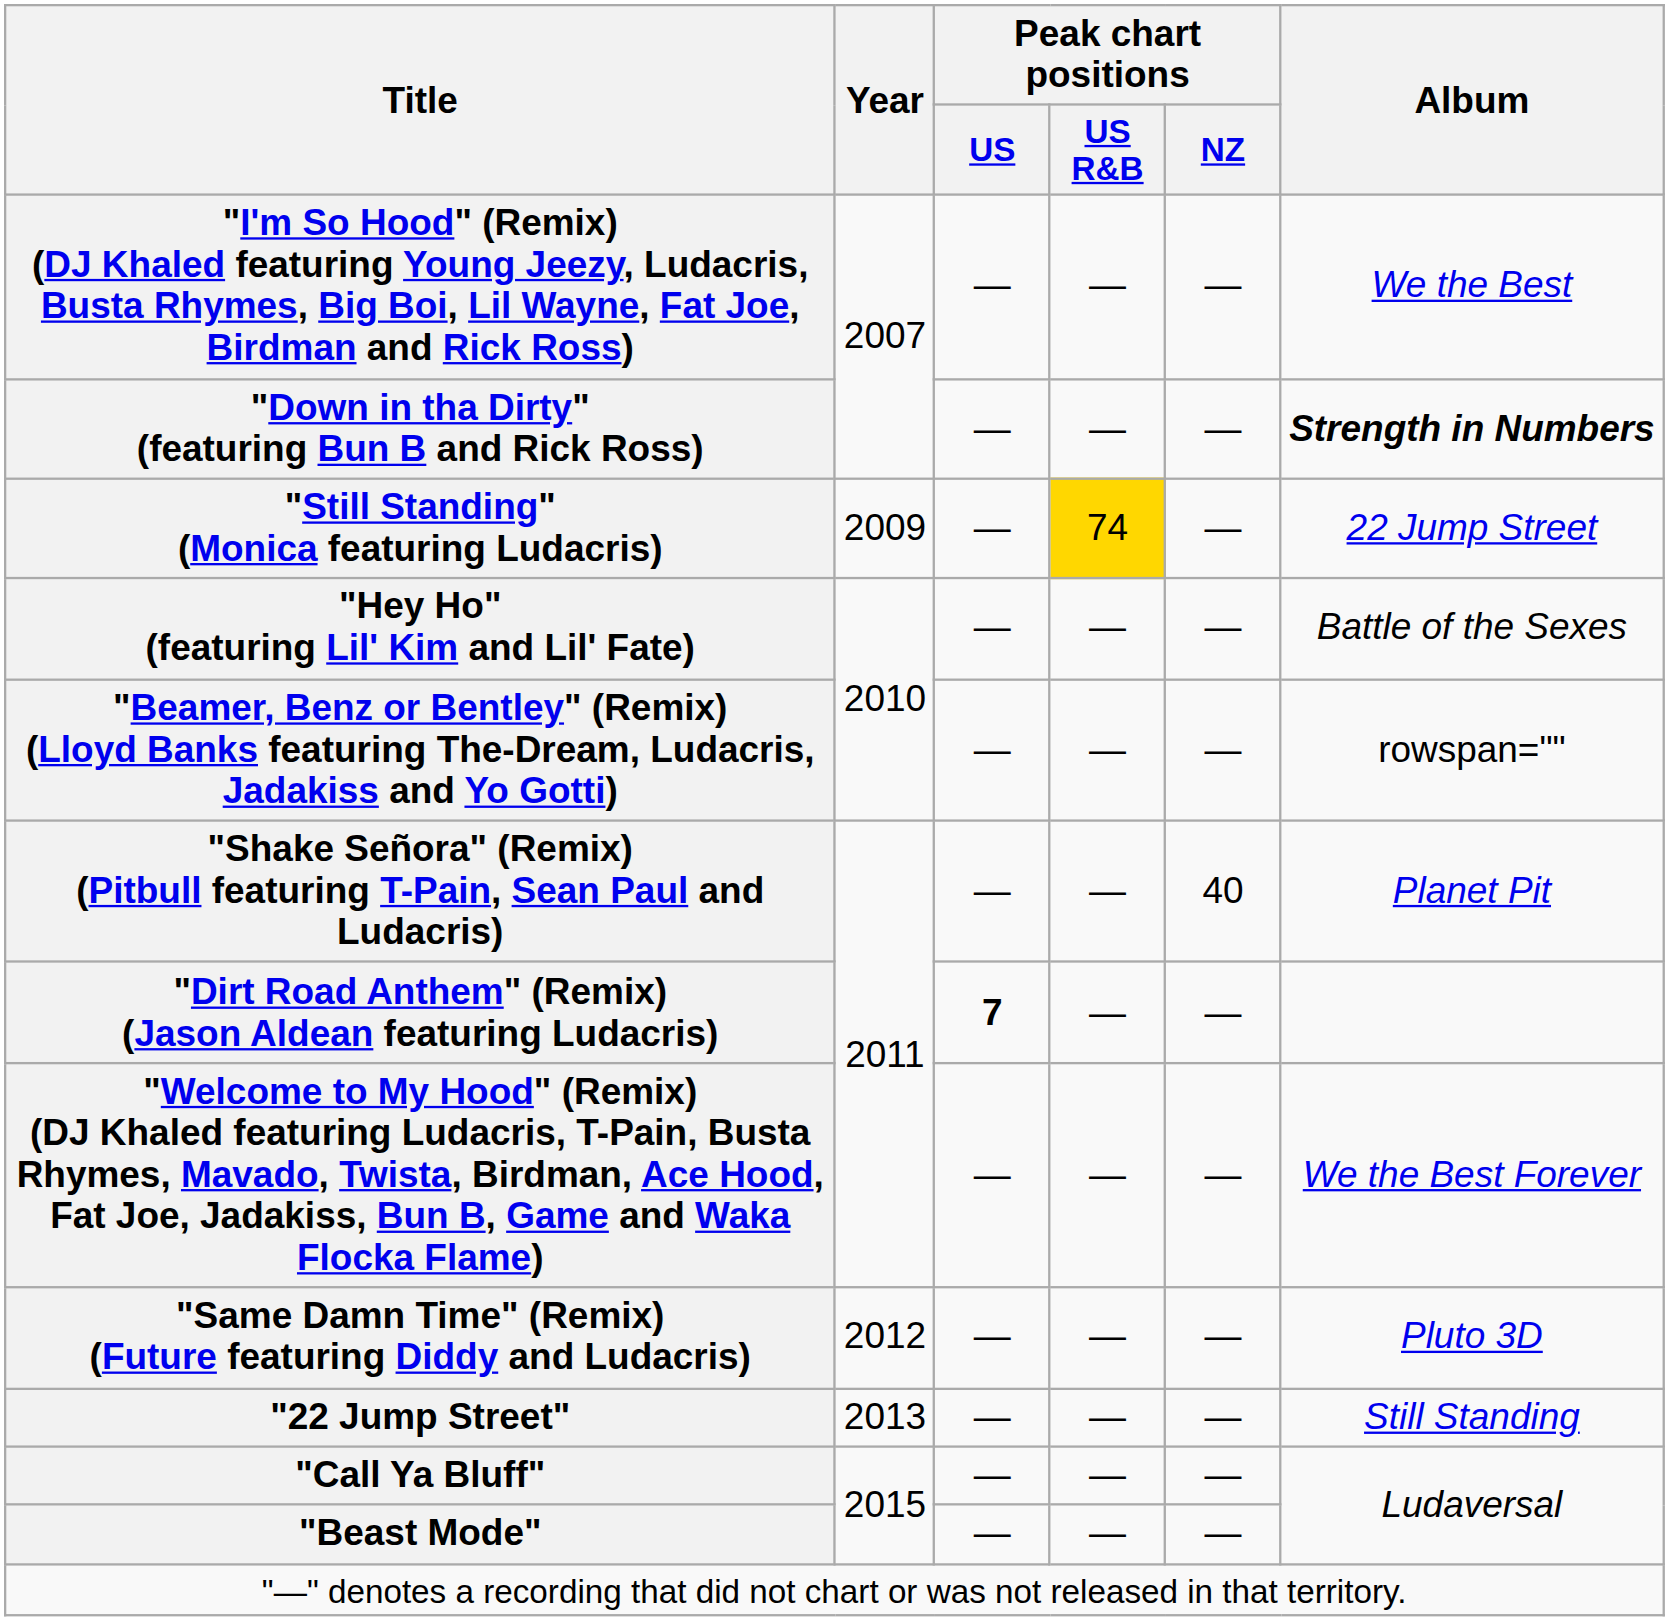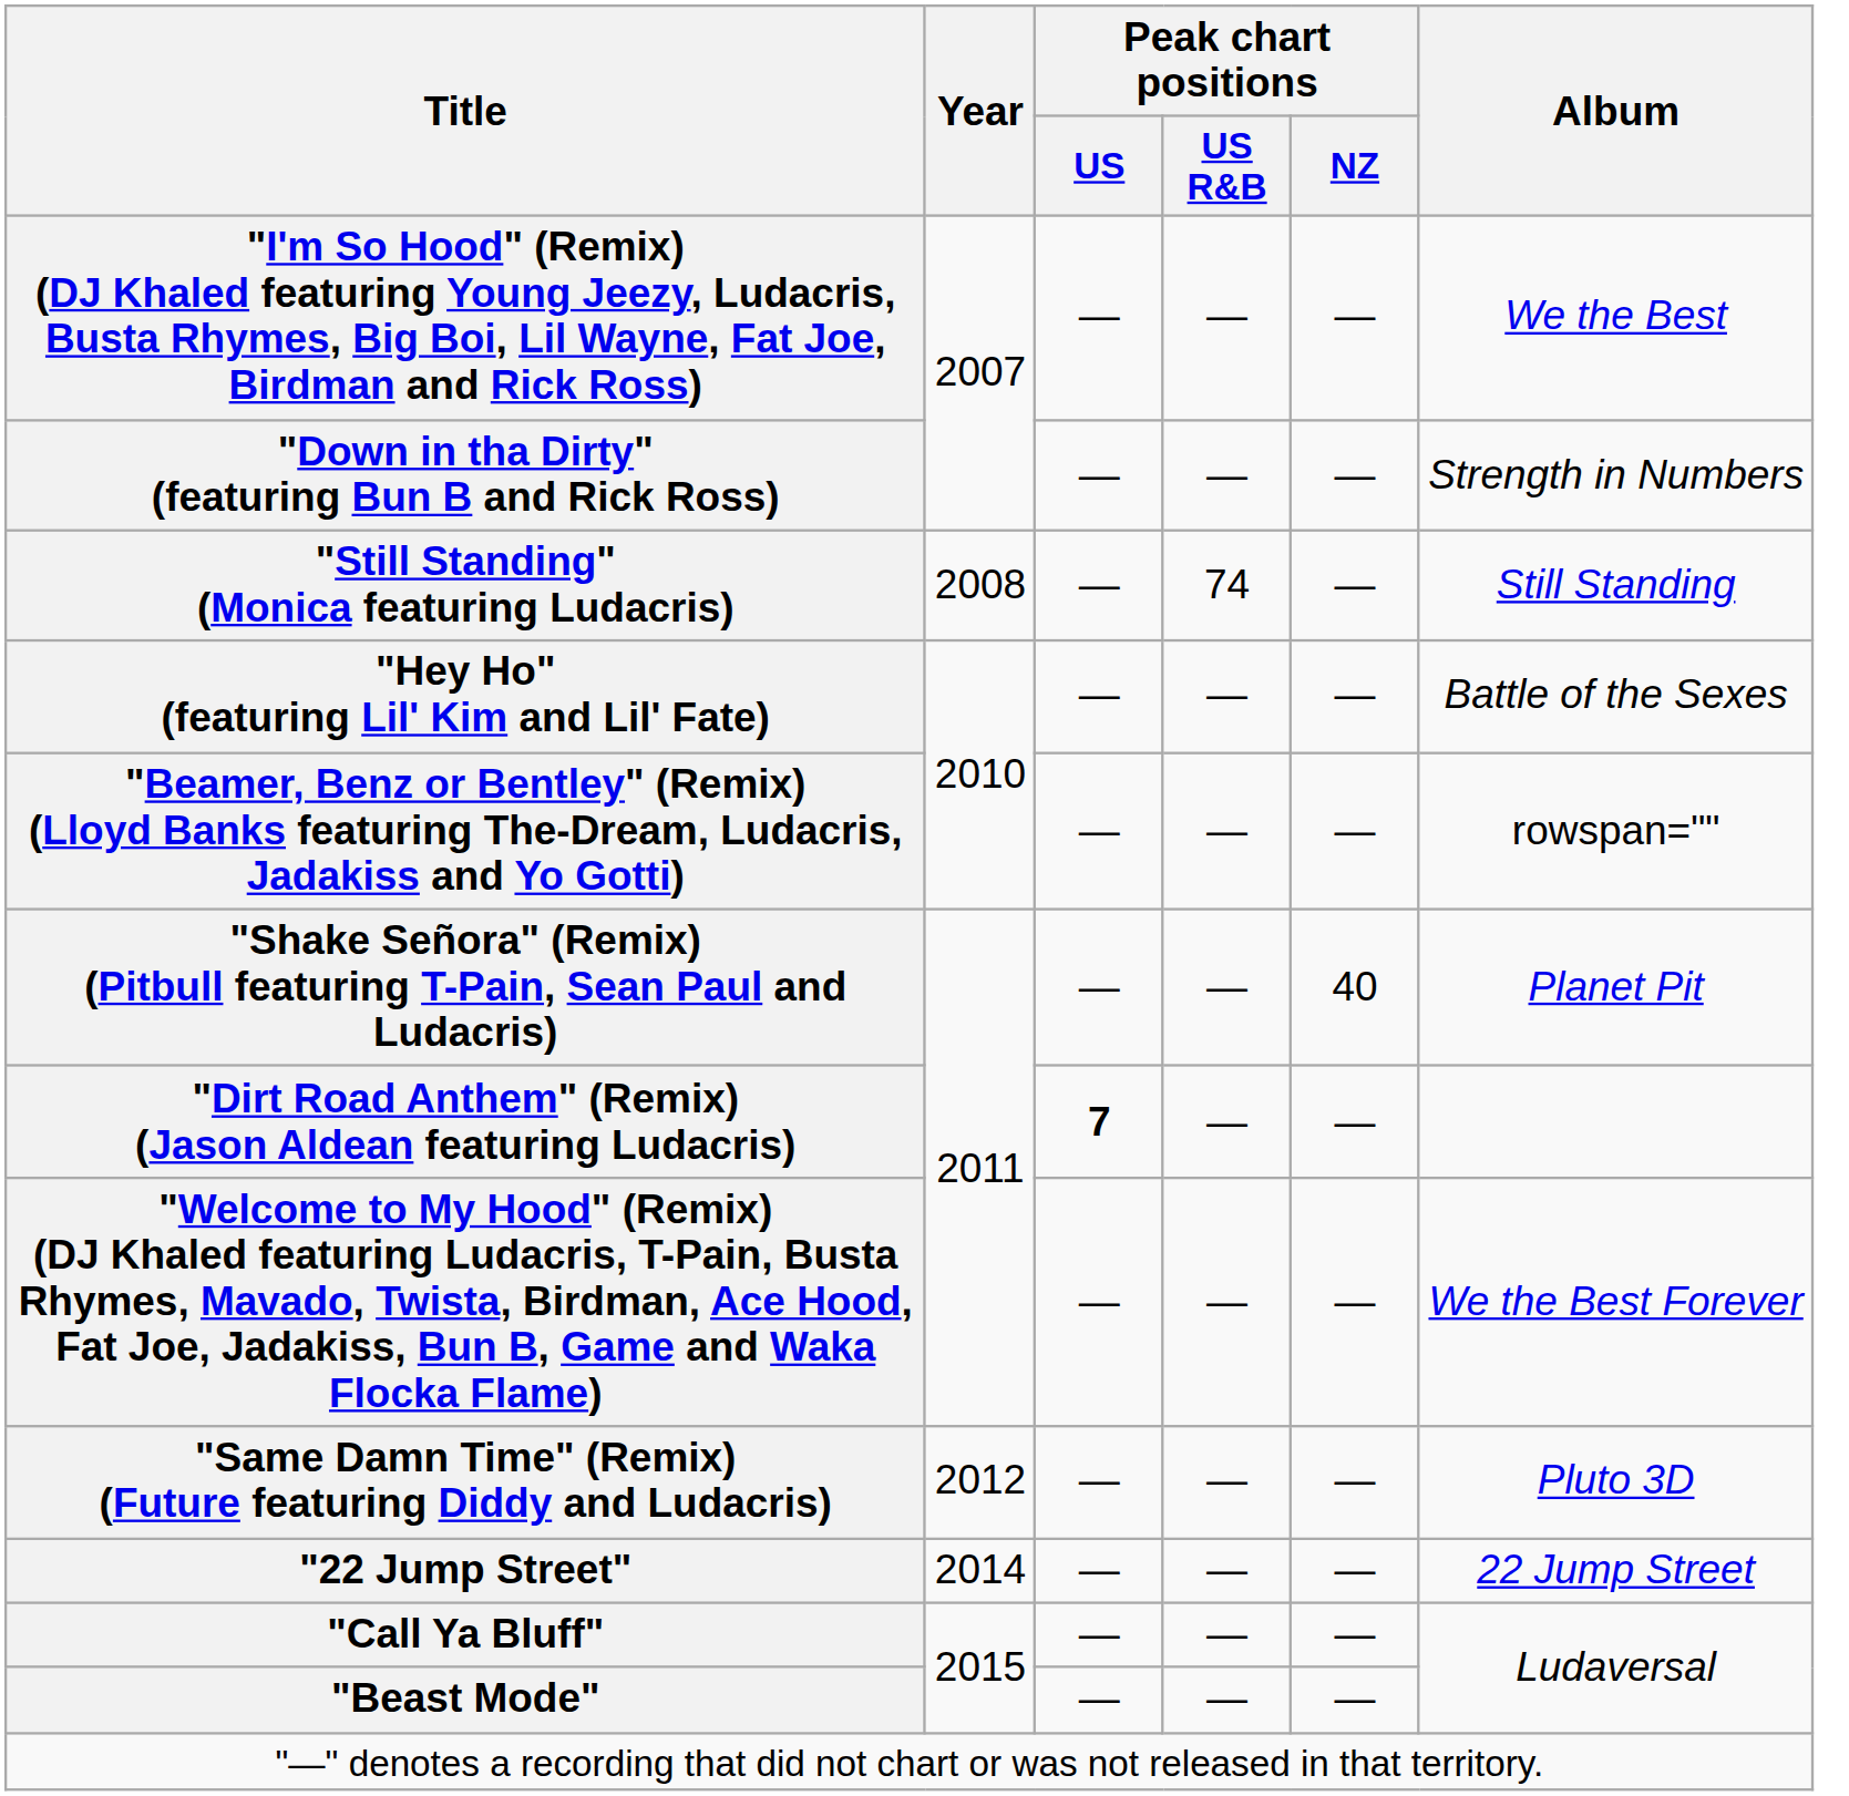"Down in tha Dirty" (featuring Bun B and Rick Ross) | Album: bold -> normal
"Still Standing" (Monica featuring Ludacris) | Year: 2009 -> 2008
"Still Standing" (Monica featuring Ludacris) | Peak chart positions / US R&B: gold background -> no background
"Still Standing" (Monica featuring Ludacris) | Album: 22 Jump Street -> Still Standing
"22 Jump Street" | Year: 2013 -> 2014
"22 Jump Street" | Album: Still Standing -> 22 Jump Street
